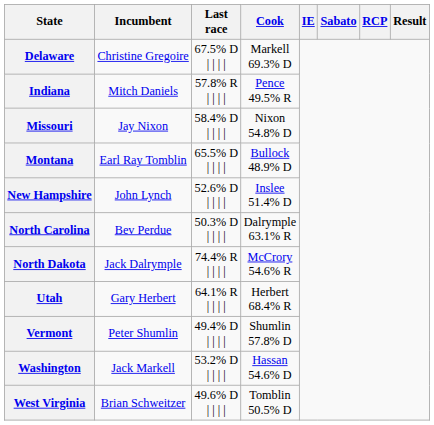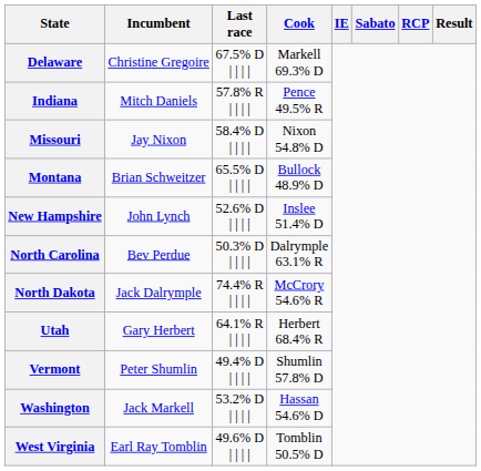Montana | Incumbent: Earl Ray Tomblin -> Brian Schweitzer
West Virginia | Incumbent: Brian Schweitzer -> Earl Ray Tomblin
